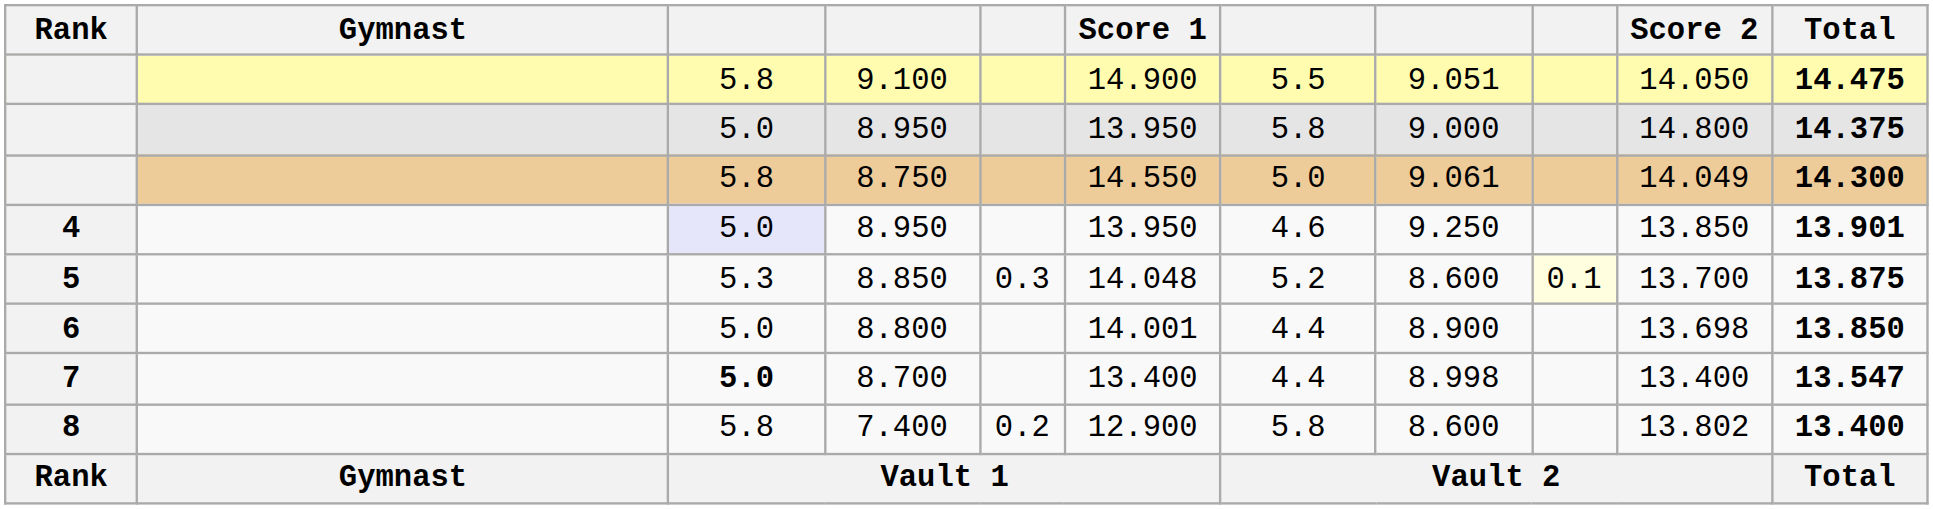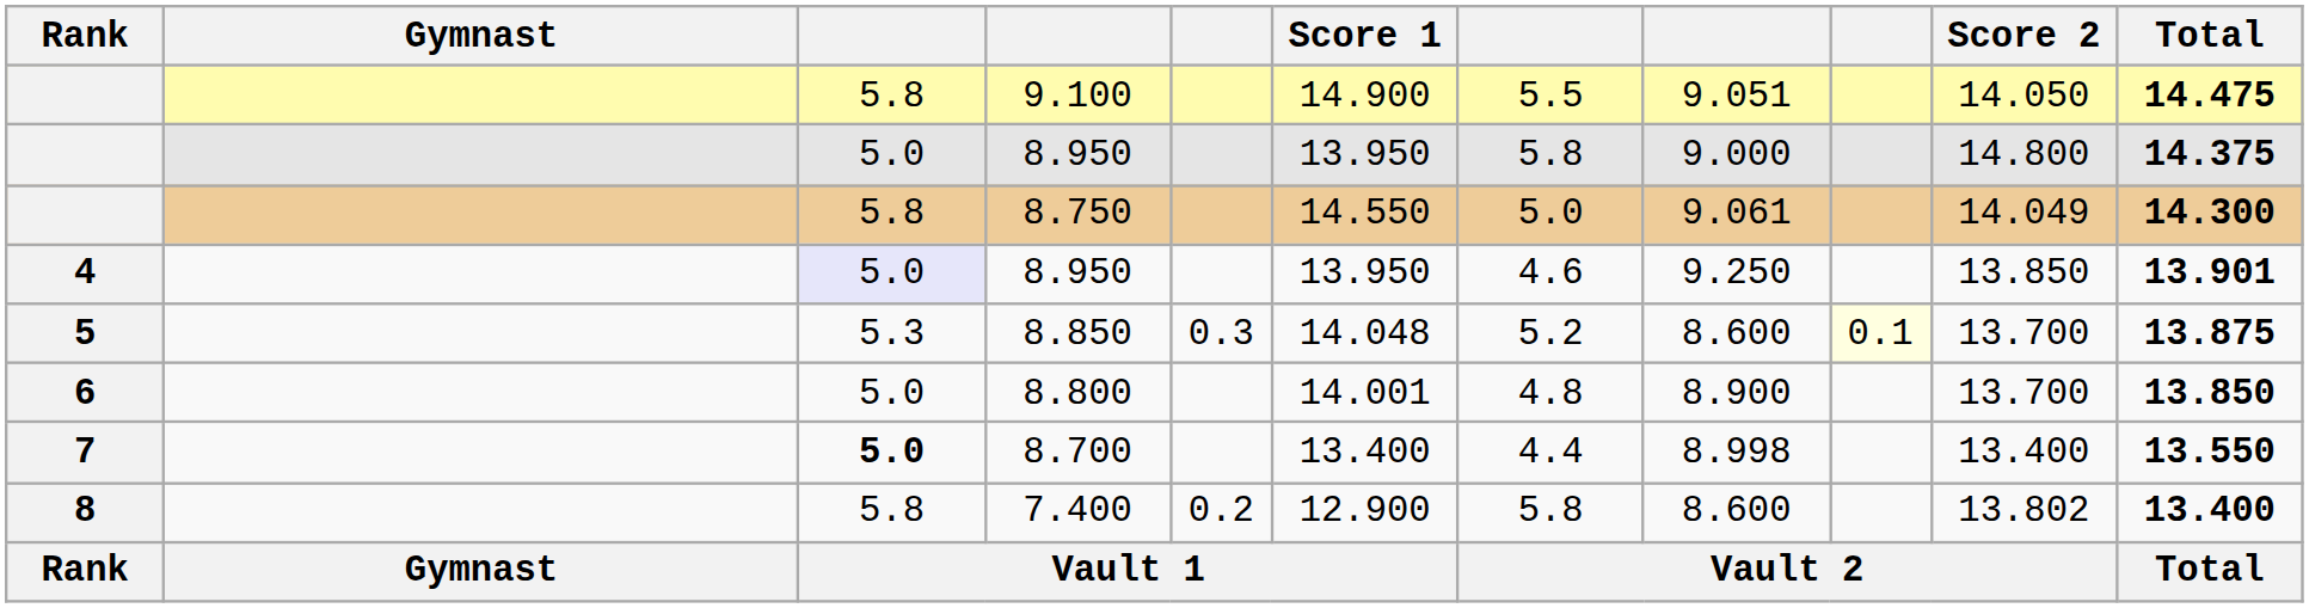8.800 | column 7: 4.4 -> 4.8
8.800 | Score 2: 13.698 -> 13.700
8.700 | Total: 13.547 -> 13.550
